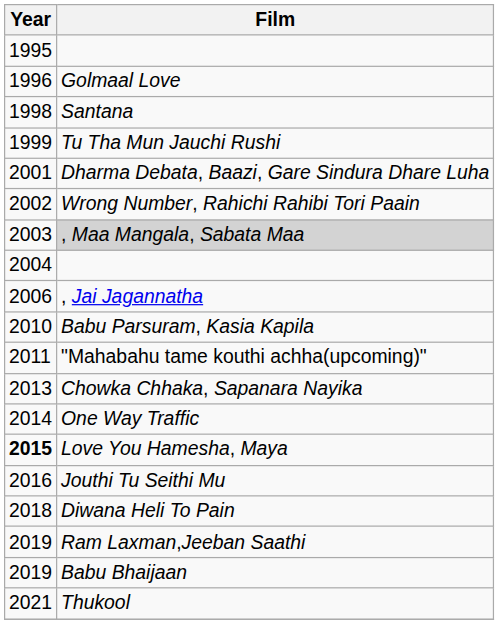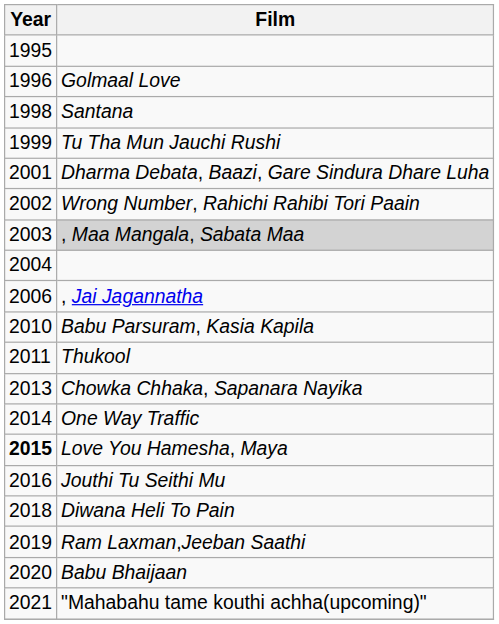row 12 | Film: "Mahabahu tame kouthi achha(upcoming)" -> Thukool
row 19 | Year: 2019 -> 2020
row 20 | Film: Thukool -> "Mahabahu tame kouthi achha(upcoming)"
